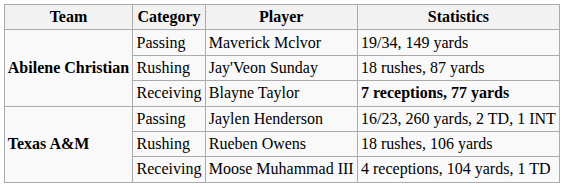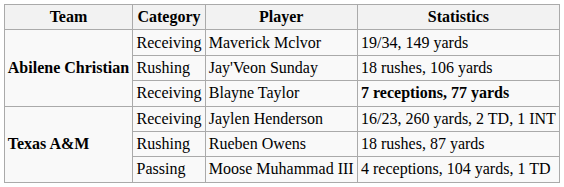Maverick Mclvor | Category: Passing -> Receiving
Jay'Veon Sunday | Statistics: 18 rushes, 87 yards -> 18 rushes, 106 yards
Jaylen Henderson | Category: Passing -> Receiving
Rueben Owens | Statistics: 18 rushes, 106 yards -> 18 rushes, 87 yards
Moose Muhammad III | Category: Receiving -> Passing
